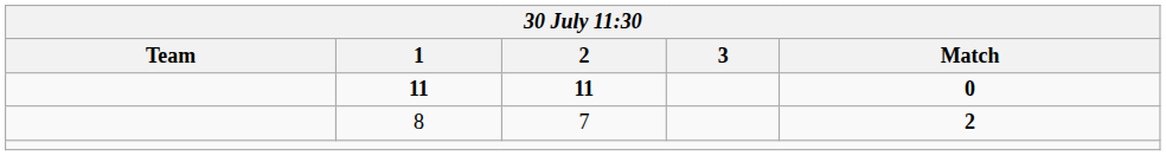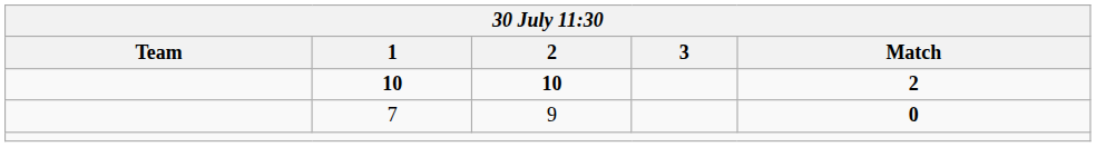row 3 | 1: 11 -> 10
row 3 | 2: 11 -> 10
row 3 | Match: 0 -> 2
row 4 | 1: 8 -> 7
row 4 | 2: 7 -> 9
row 4 | Match: 2 -> 0
